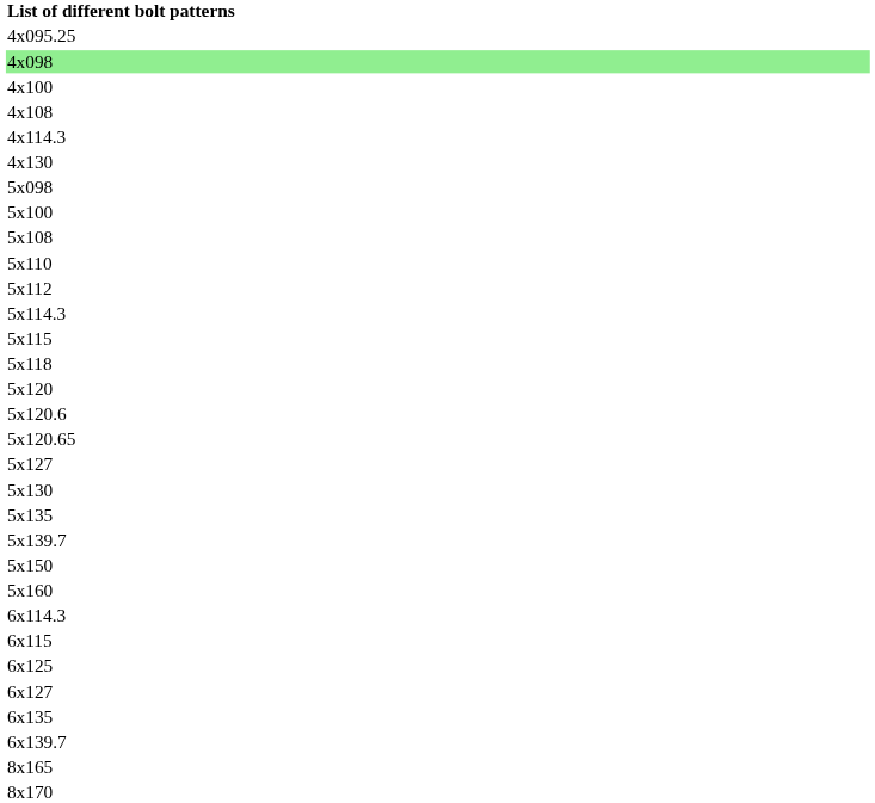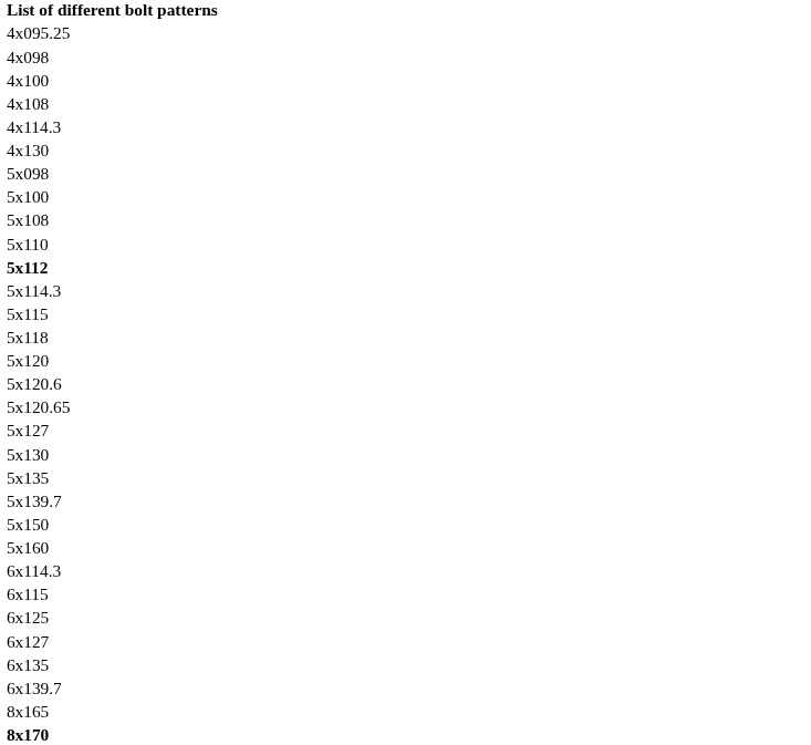row 3 | column 1: lightgreen background -> no background
row 12 | column 1: normal -> bold
row 32 | column 1: normal -> bold
